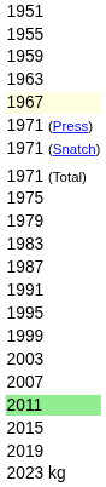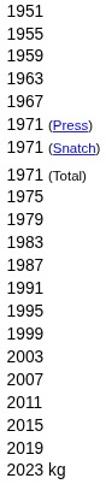1967 | column 1: lightyellow background -> no background
2011 | column 1: lightgreen background -> no background
